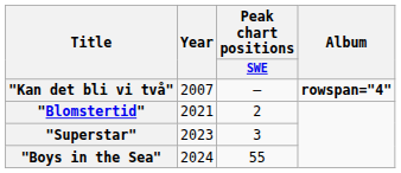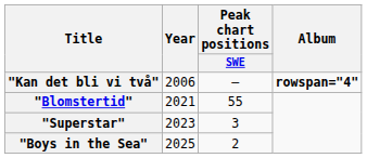"Kan det bli vi två" | Year: 2007 -> 2006
"Blomstertid" | Peak chart positions / SWE: 2 -> 55
"Boys in the Sea" | Year: 2024 -> 2025
"Boys in the Sea" | Peak chart positions / SWE: 55 -> 2
